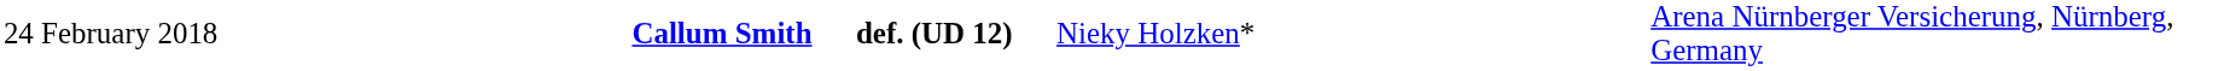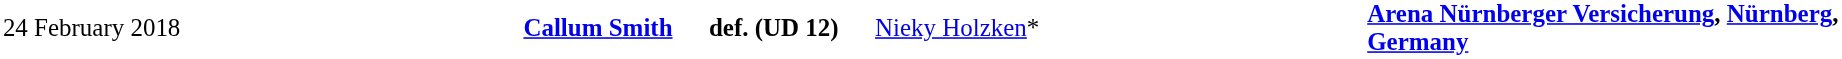24 February 2018 | column 5: normal -> bold
